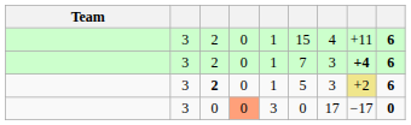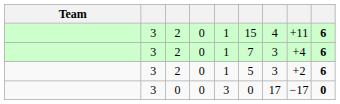row 3 | column 8: bold -> normal
row 4 | column 3: bold -> normal
row 4 | column 8: khaki background -> no background
row 5 | column 4: lightsalmon background -> no background
